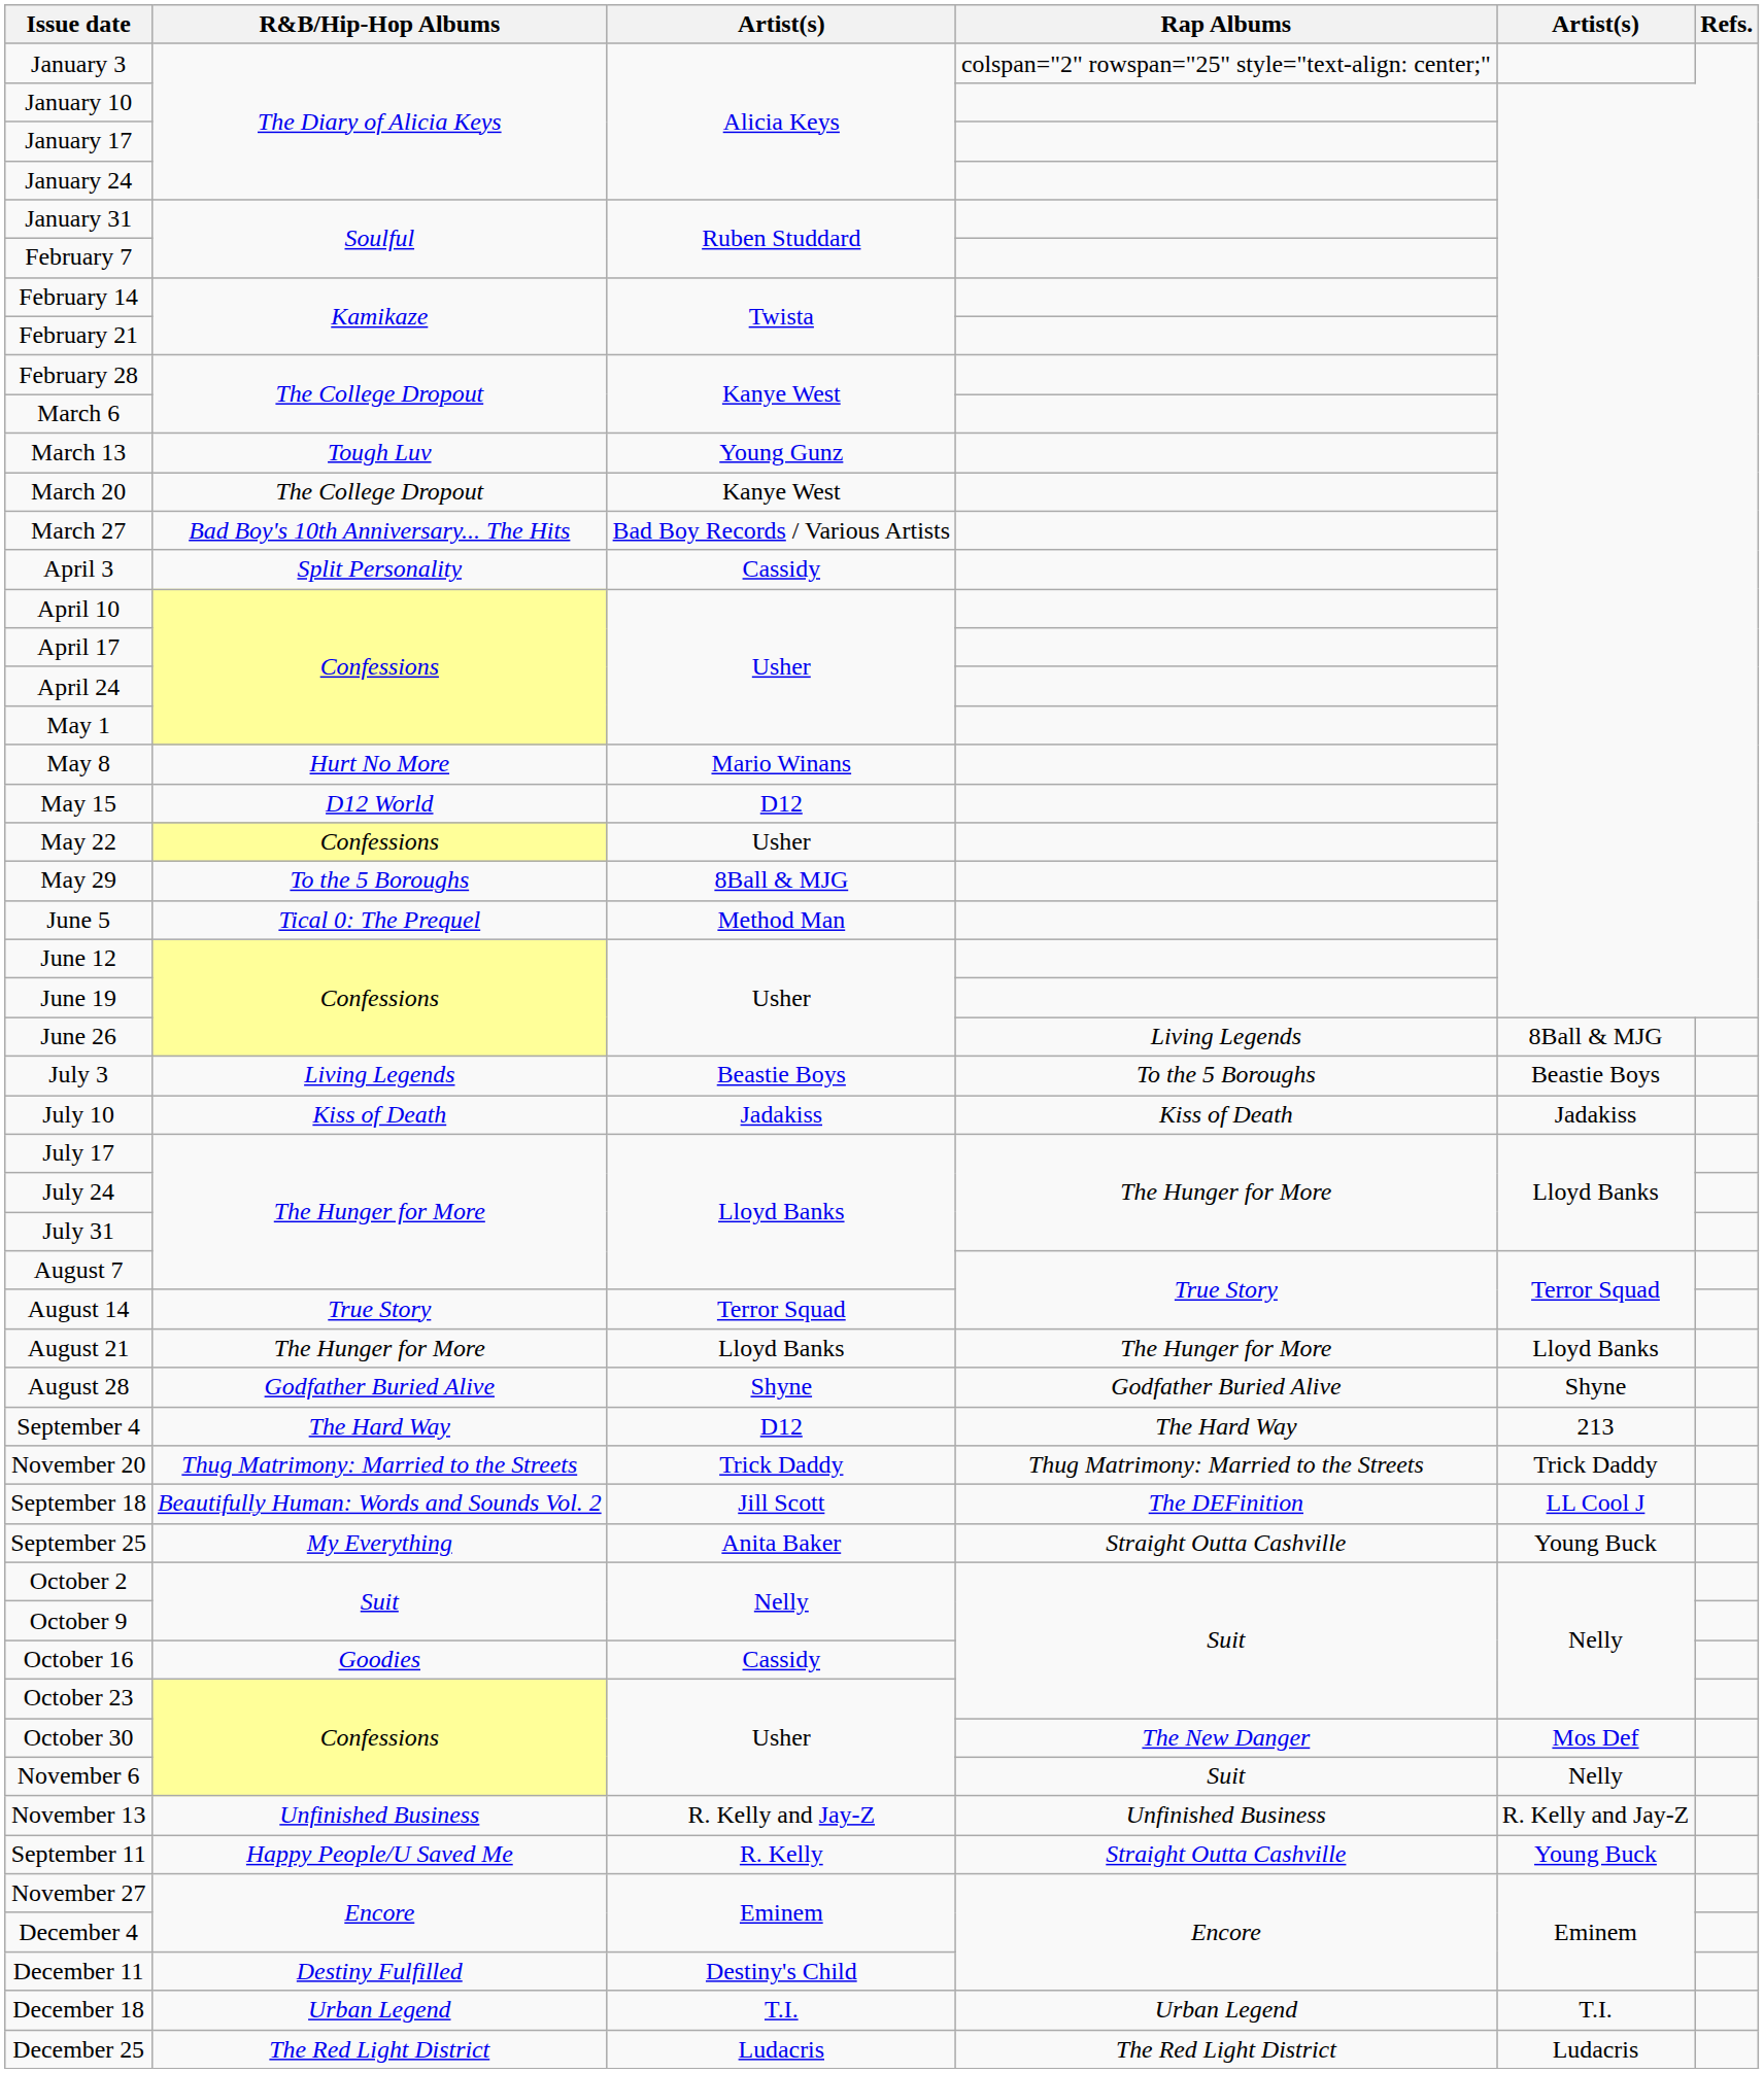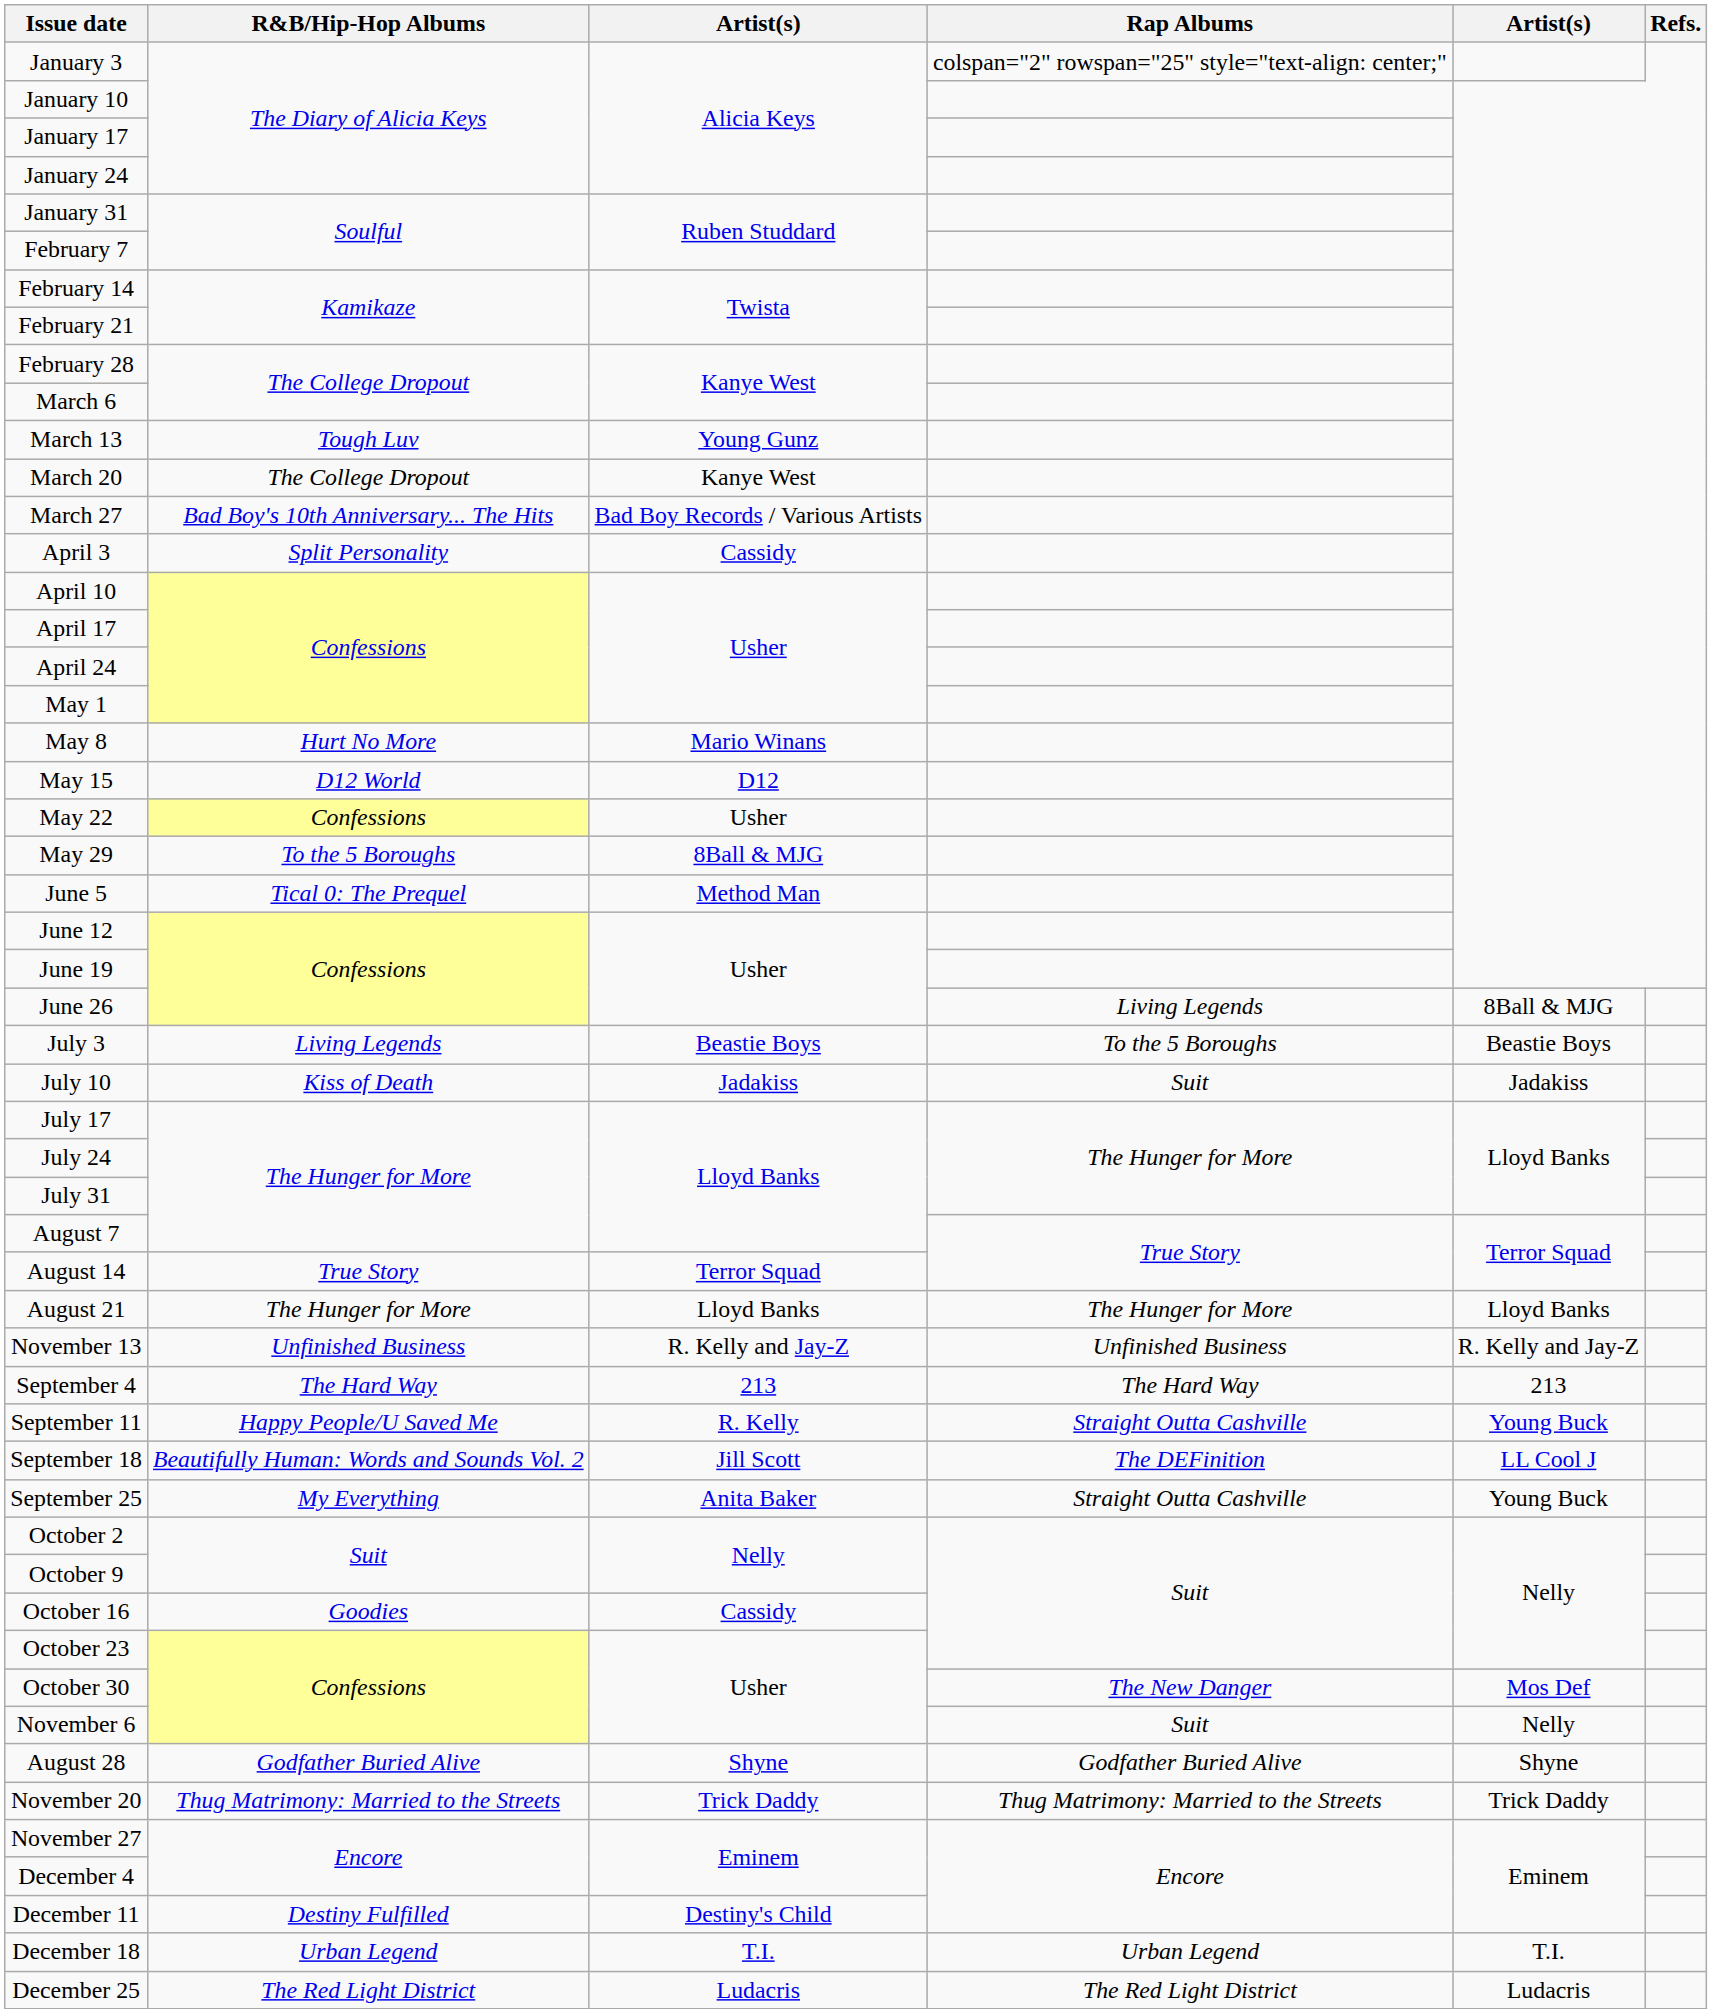July 10 | Rap Albums: Kiss of Death -> Suit
rows swapped: August 28 <-> November 13
September 4 | column 3: D12 -> 213
rows swapped: September 11 <-> November 20
